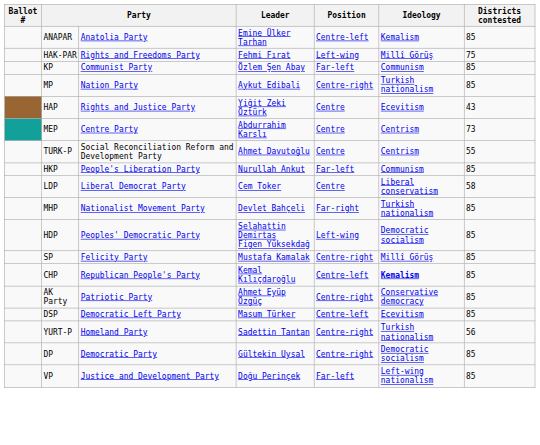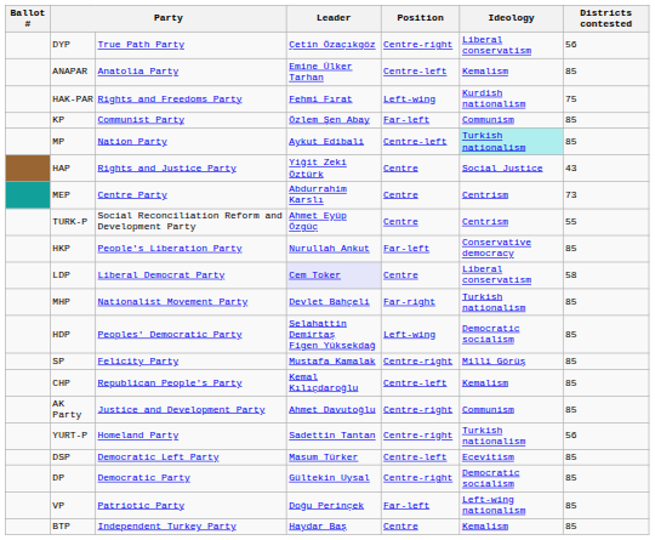+ row: DYP | True Path Party | Çetin Özaçıkgöz | Centre-right | Liberal conservatism | 56
HAK-PAR | Ideology: Millî Görüş -> Kurdish nationalism
MP | Position: Centre-right -> Centre-left
MP | Ideology: no background -> paleturquoise background
HAP | Ideology: Ecevitism -> Social Justice
TURK-P | Leader: Ahmet Davutoğlu -> Ahmet Eyüp Özgüç
HKP | Ideology: Communism -> Conservative democracy
LDP | Leader: no background -> lavender background
CHP | Ideology: bold -> normal
AK Party | column 3: Patriotic Party -> Justice and Development Party
AK Party | Leader: Ahmet Eyüp Özgüç -> Ahmet Davutoğlu
AK Party | Ideology: Conservative democracy -> Communism
rows swapped: DSP <-> YURT-P
VP | column 3: Justice and Development Party -> Patriotic Party
+ row: BTP | Independent Turkey Party | Haydar Baş | Centre | Kemalism | 85
